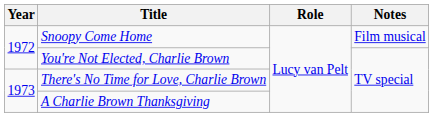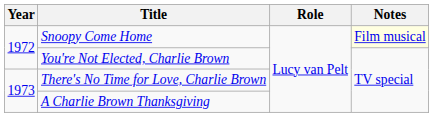Snoopy Come Home | Notes: no background -> lightyellow background
